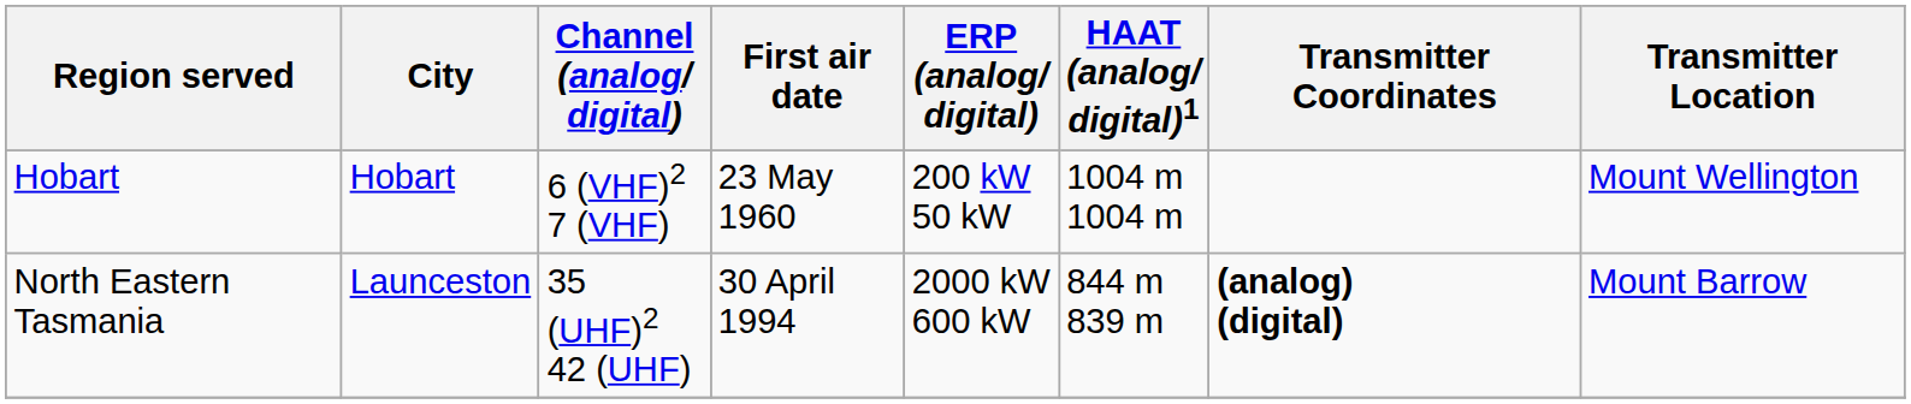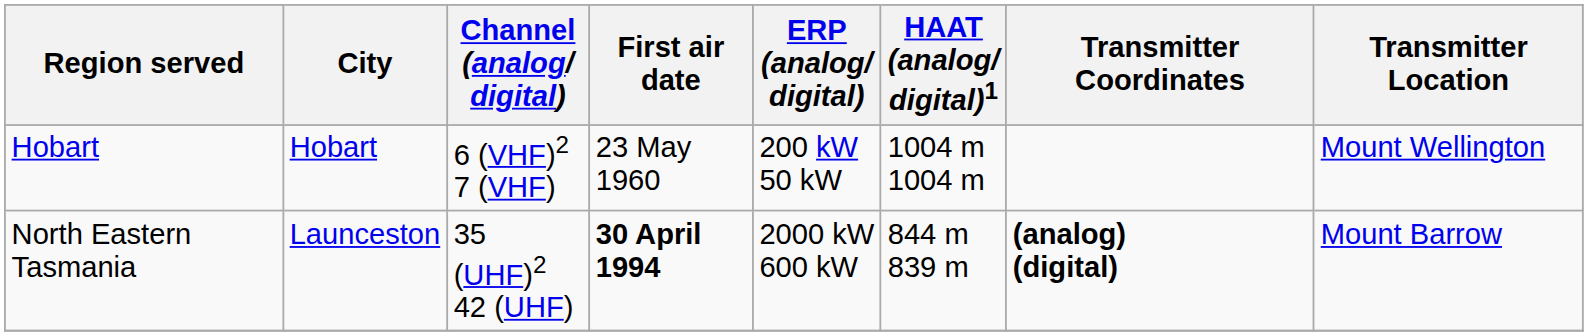North Eastern Tasmania | First air date: normal -> bold
